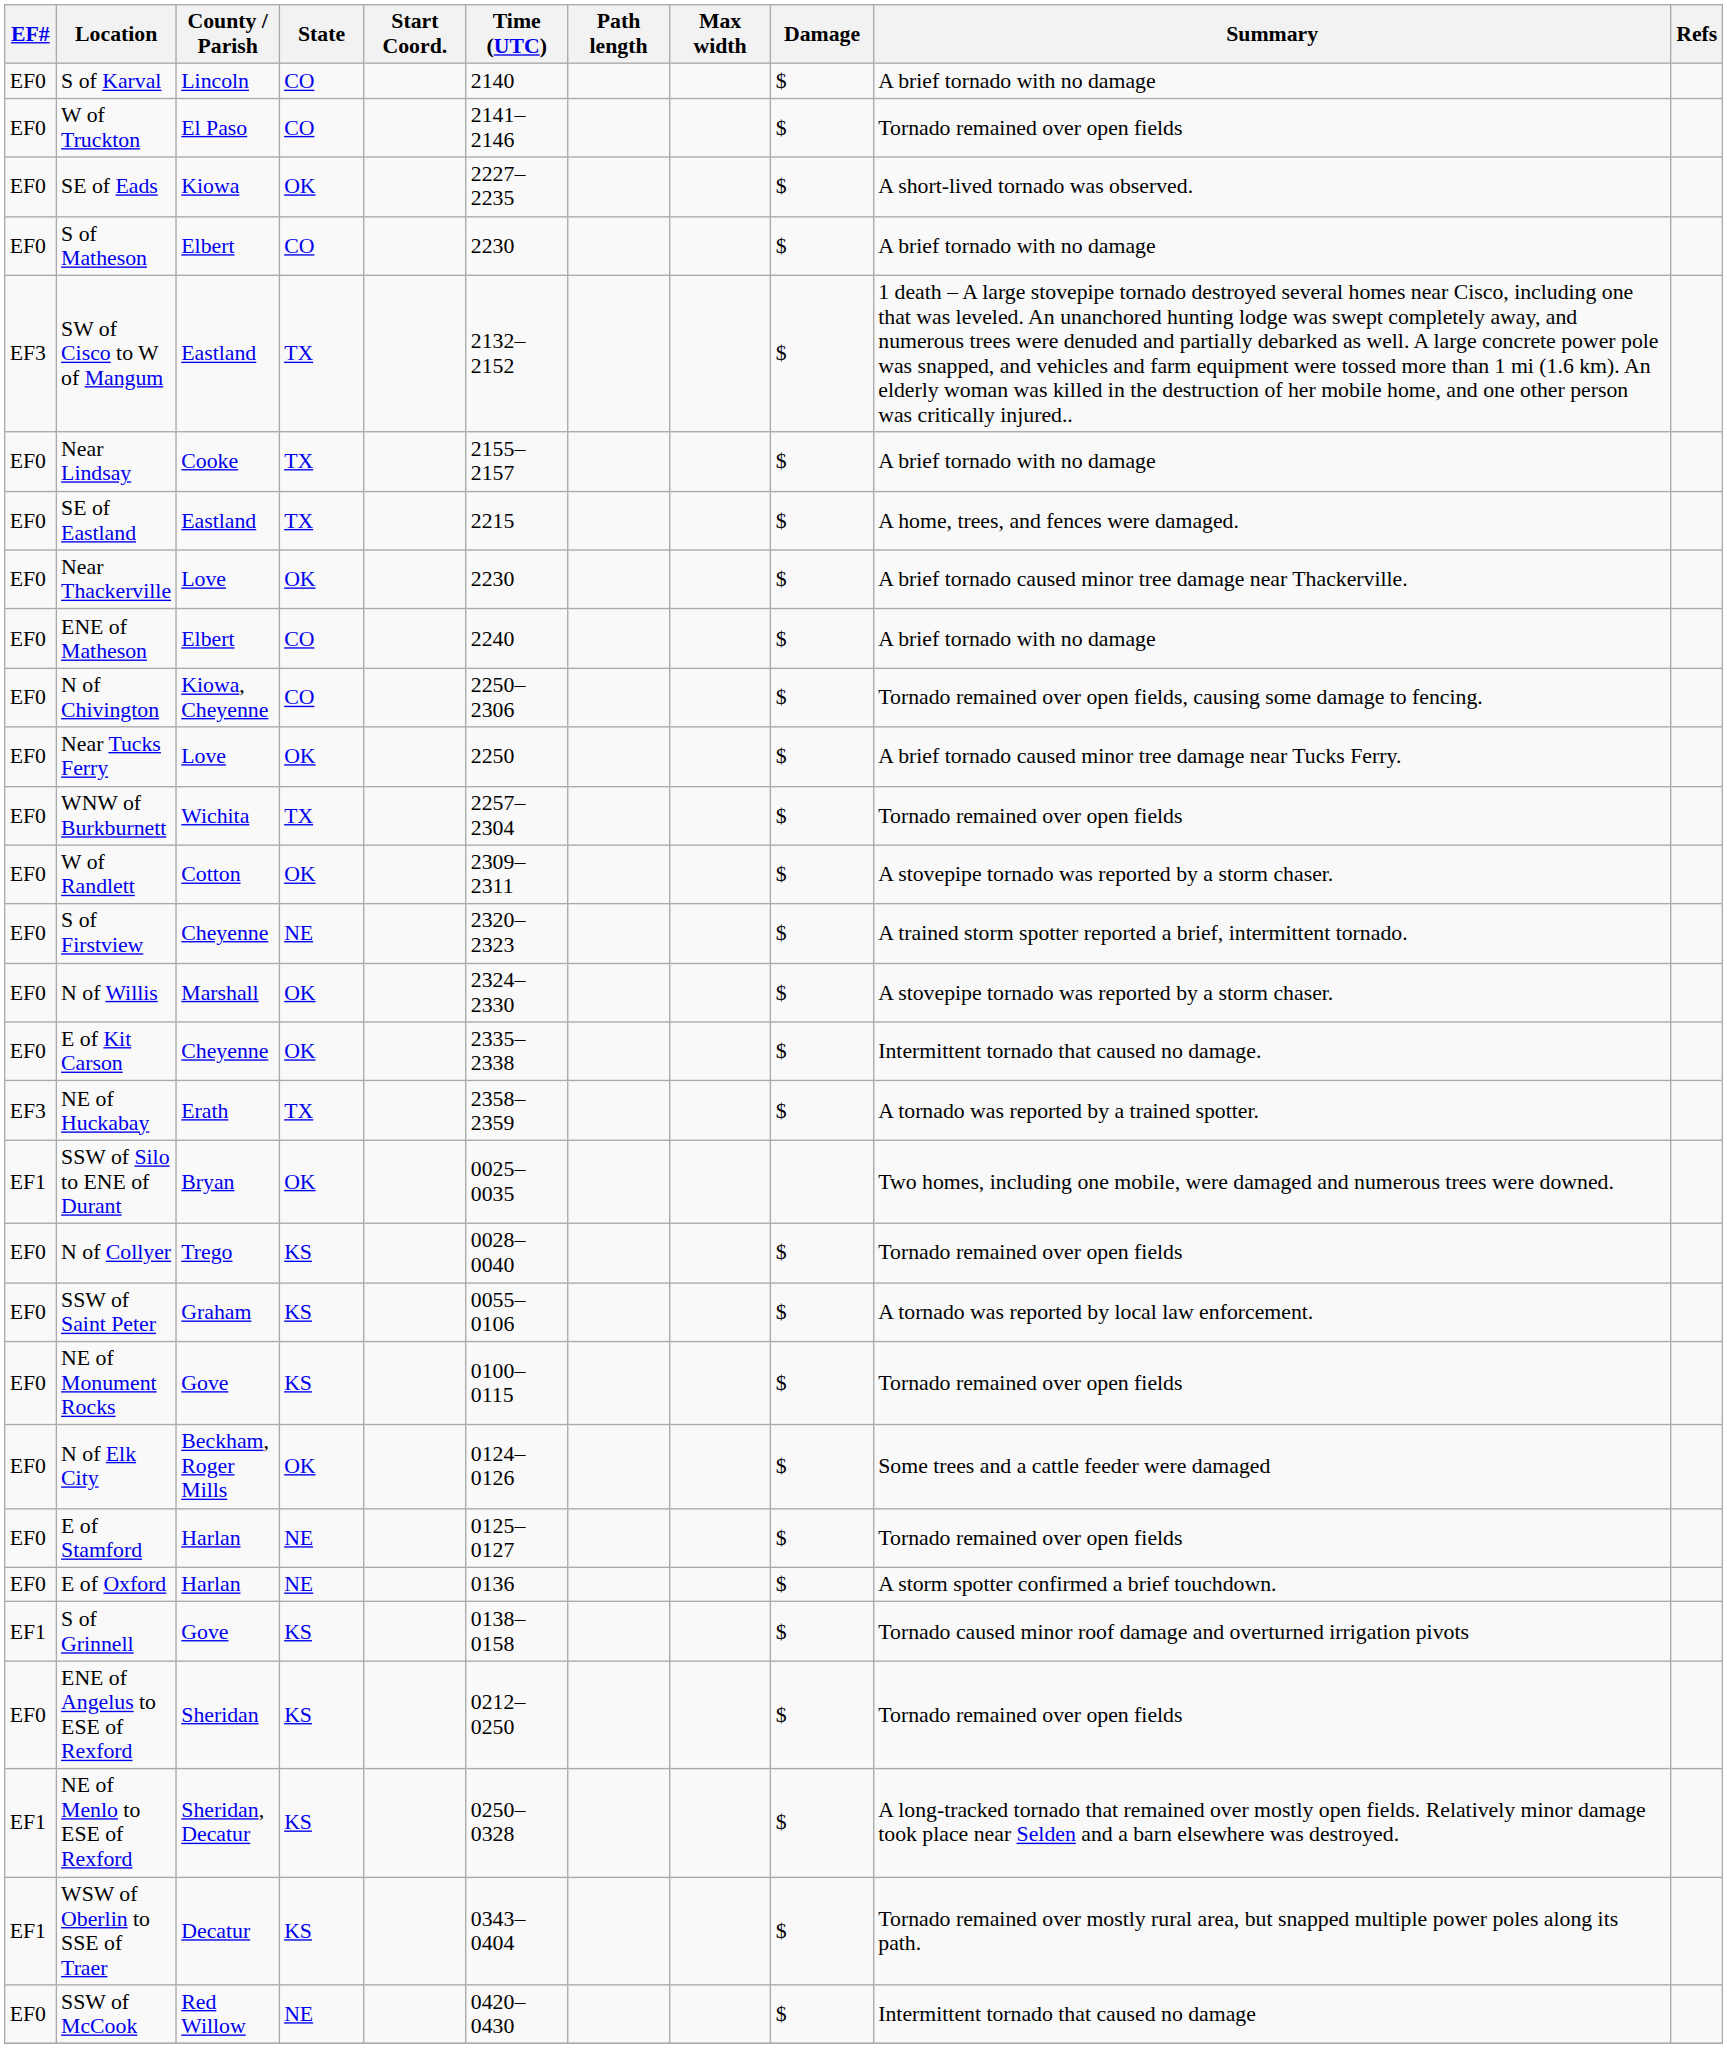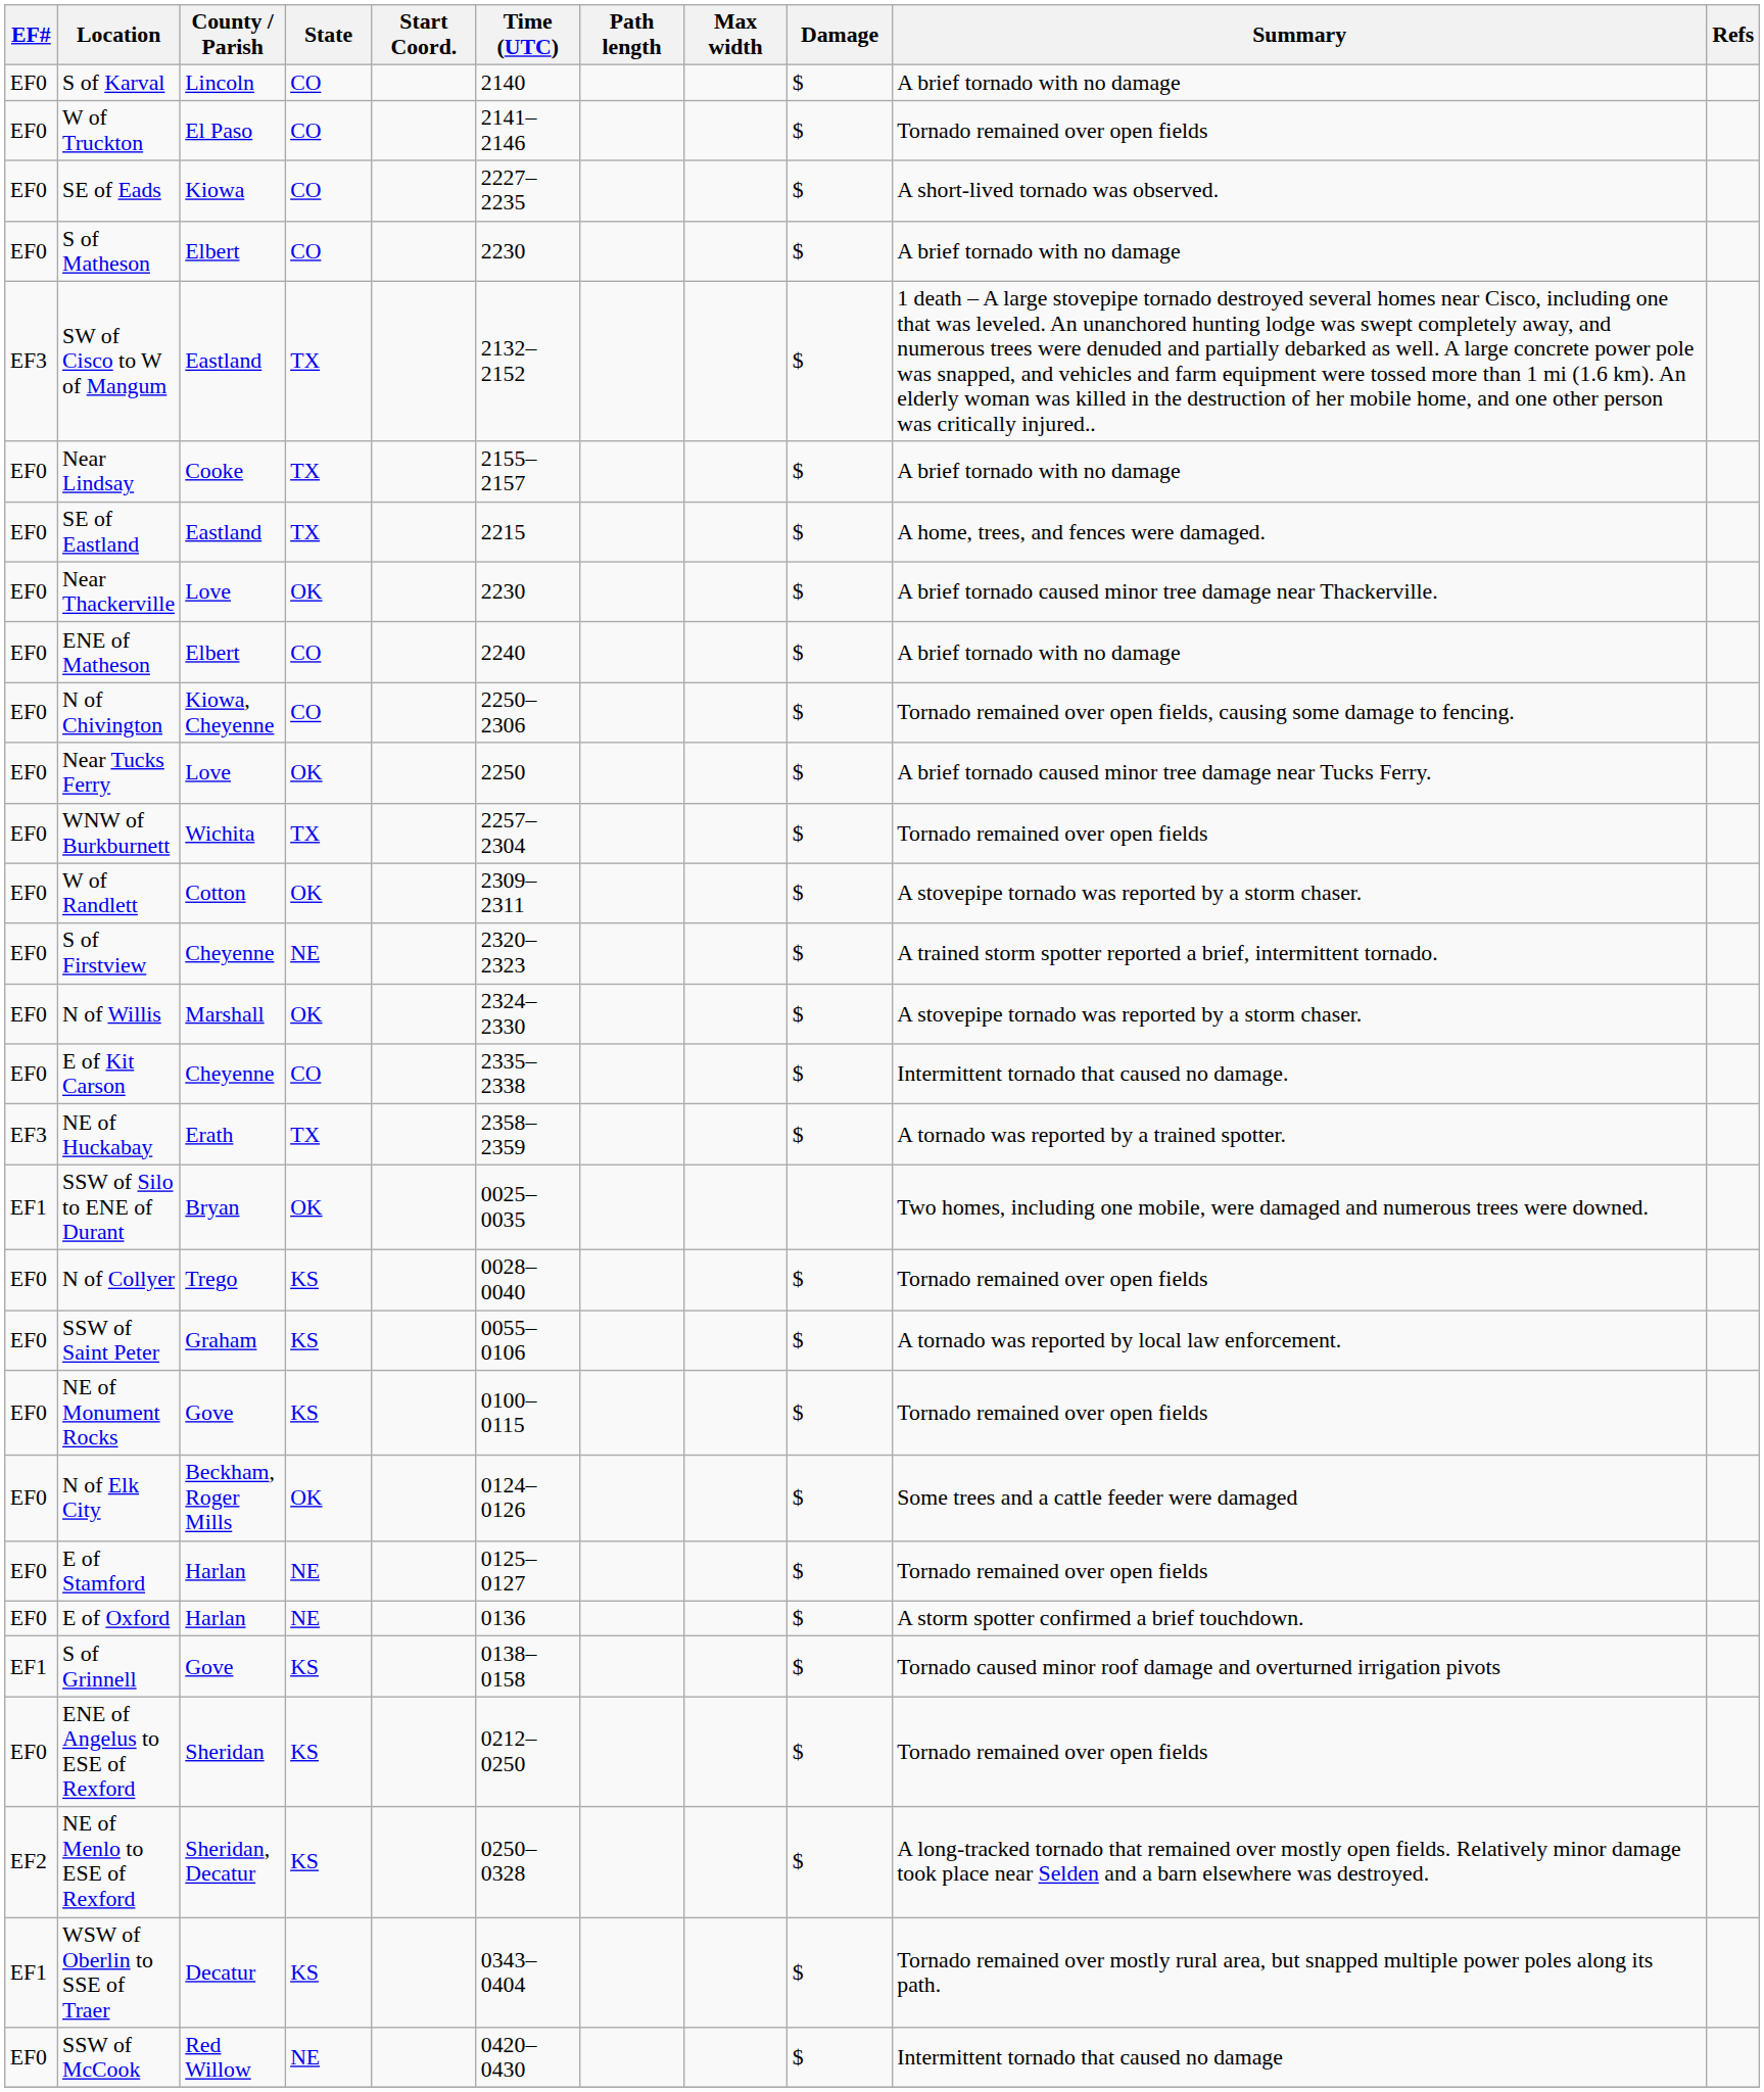SE of Eads | State: OK -> CO
E of Kit Carson | State: OK -> CO
NE of Menlo to ESE of Rexford | EF#: EF1 -> EF2
